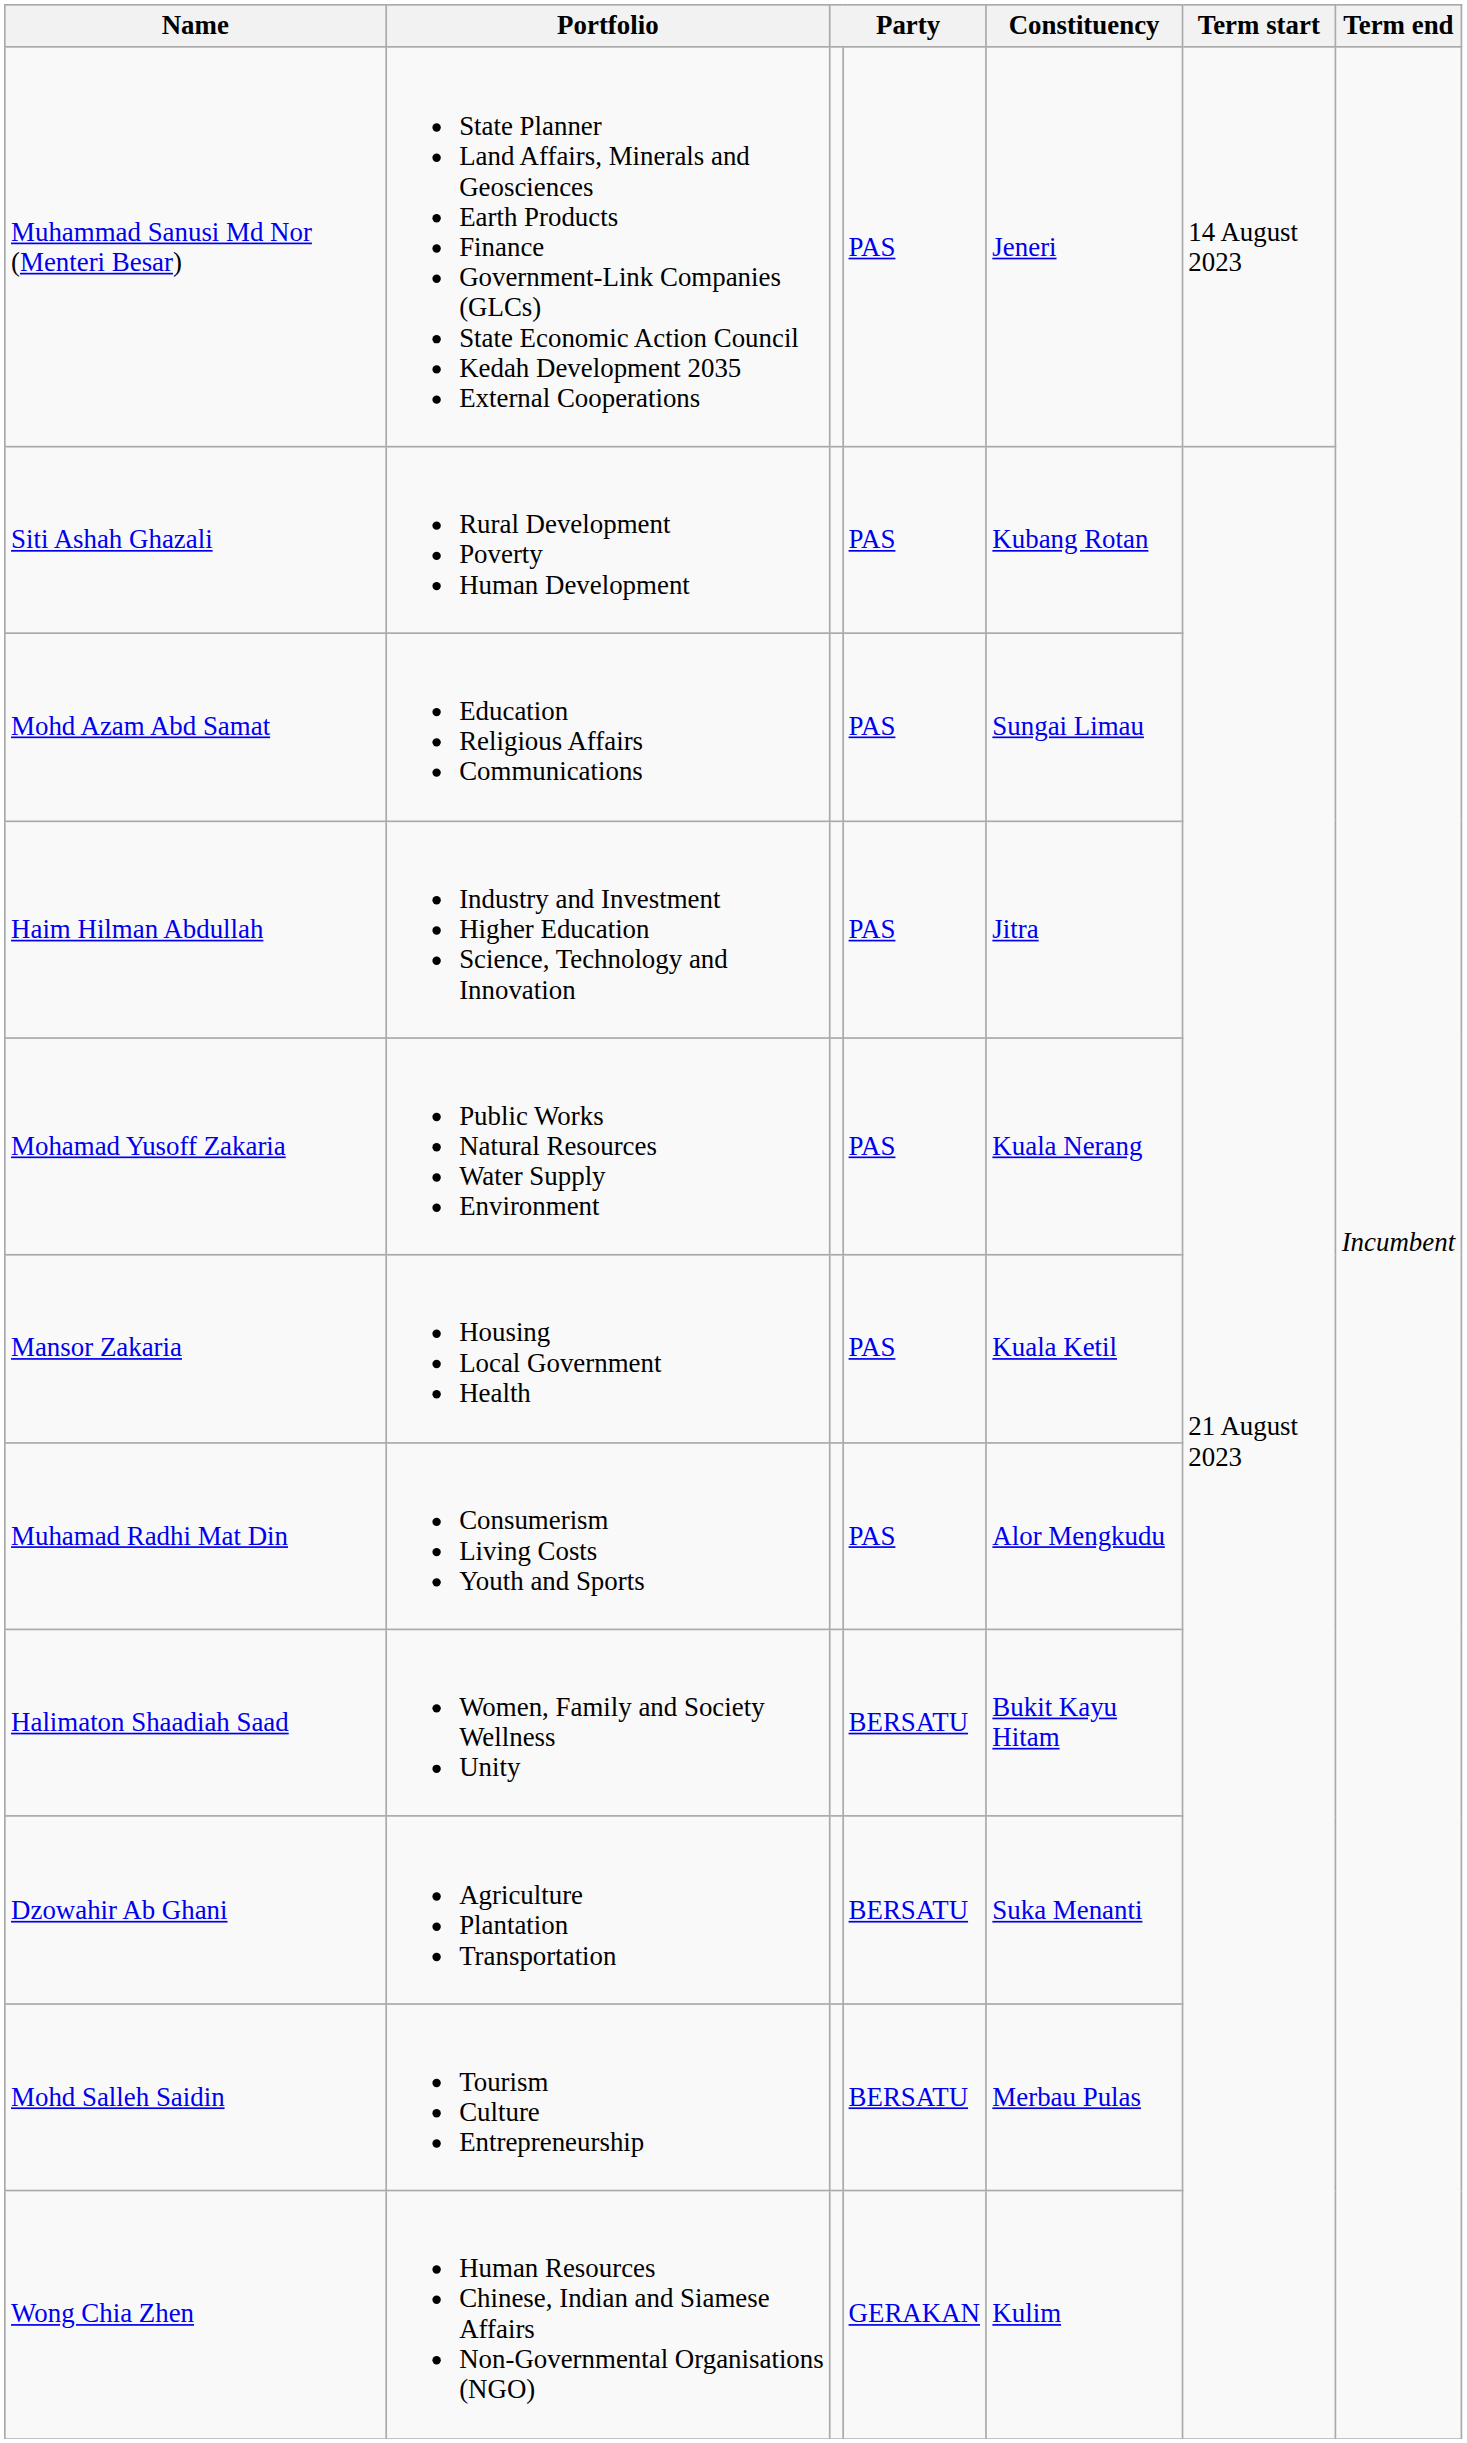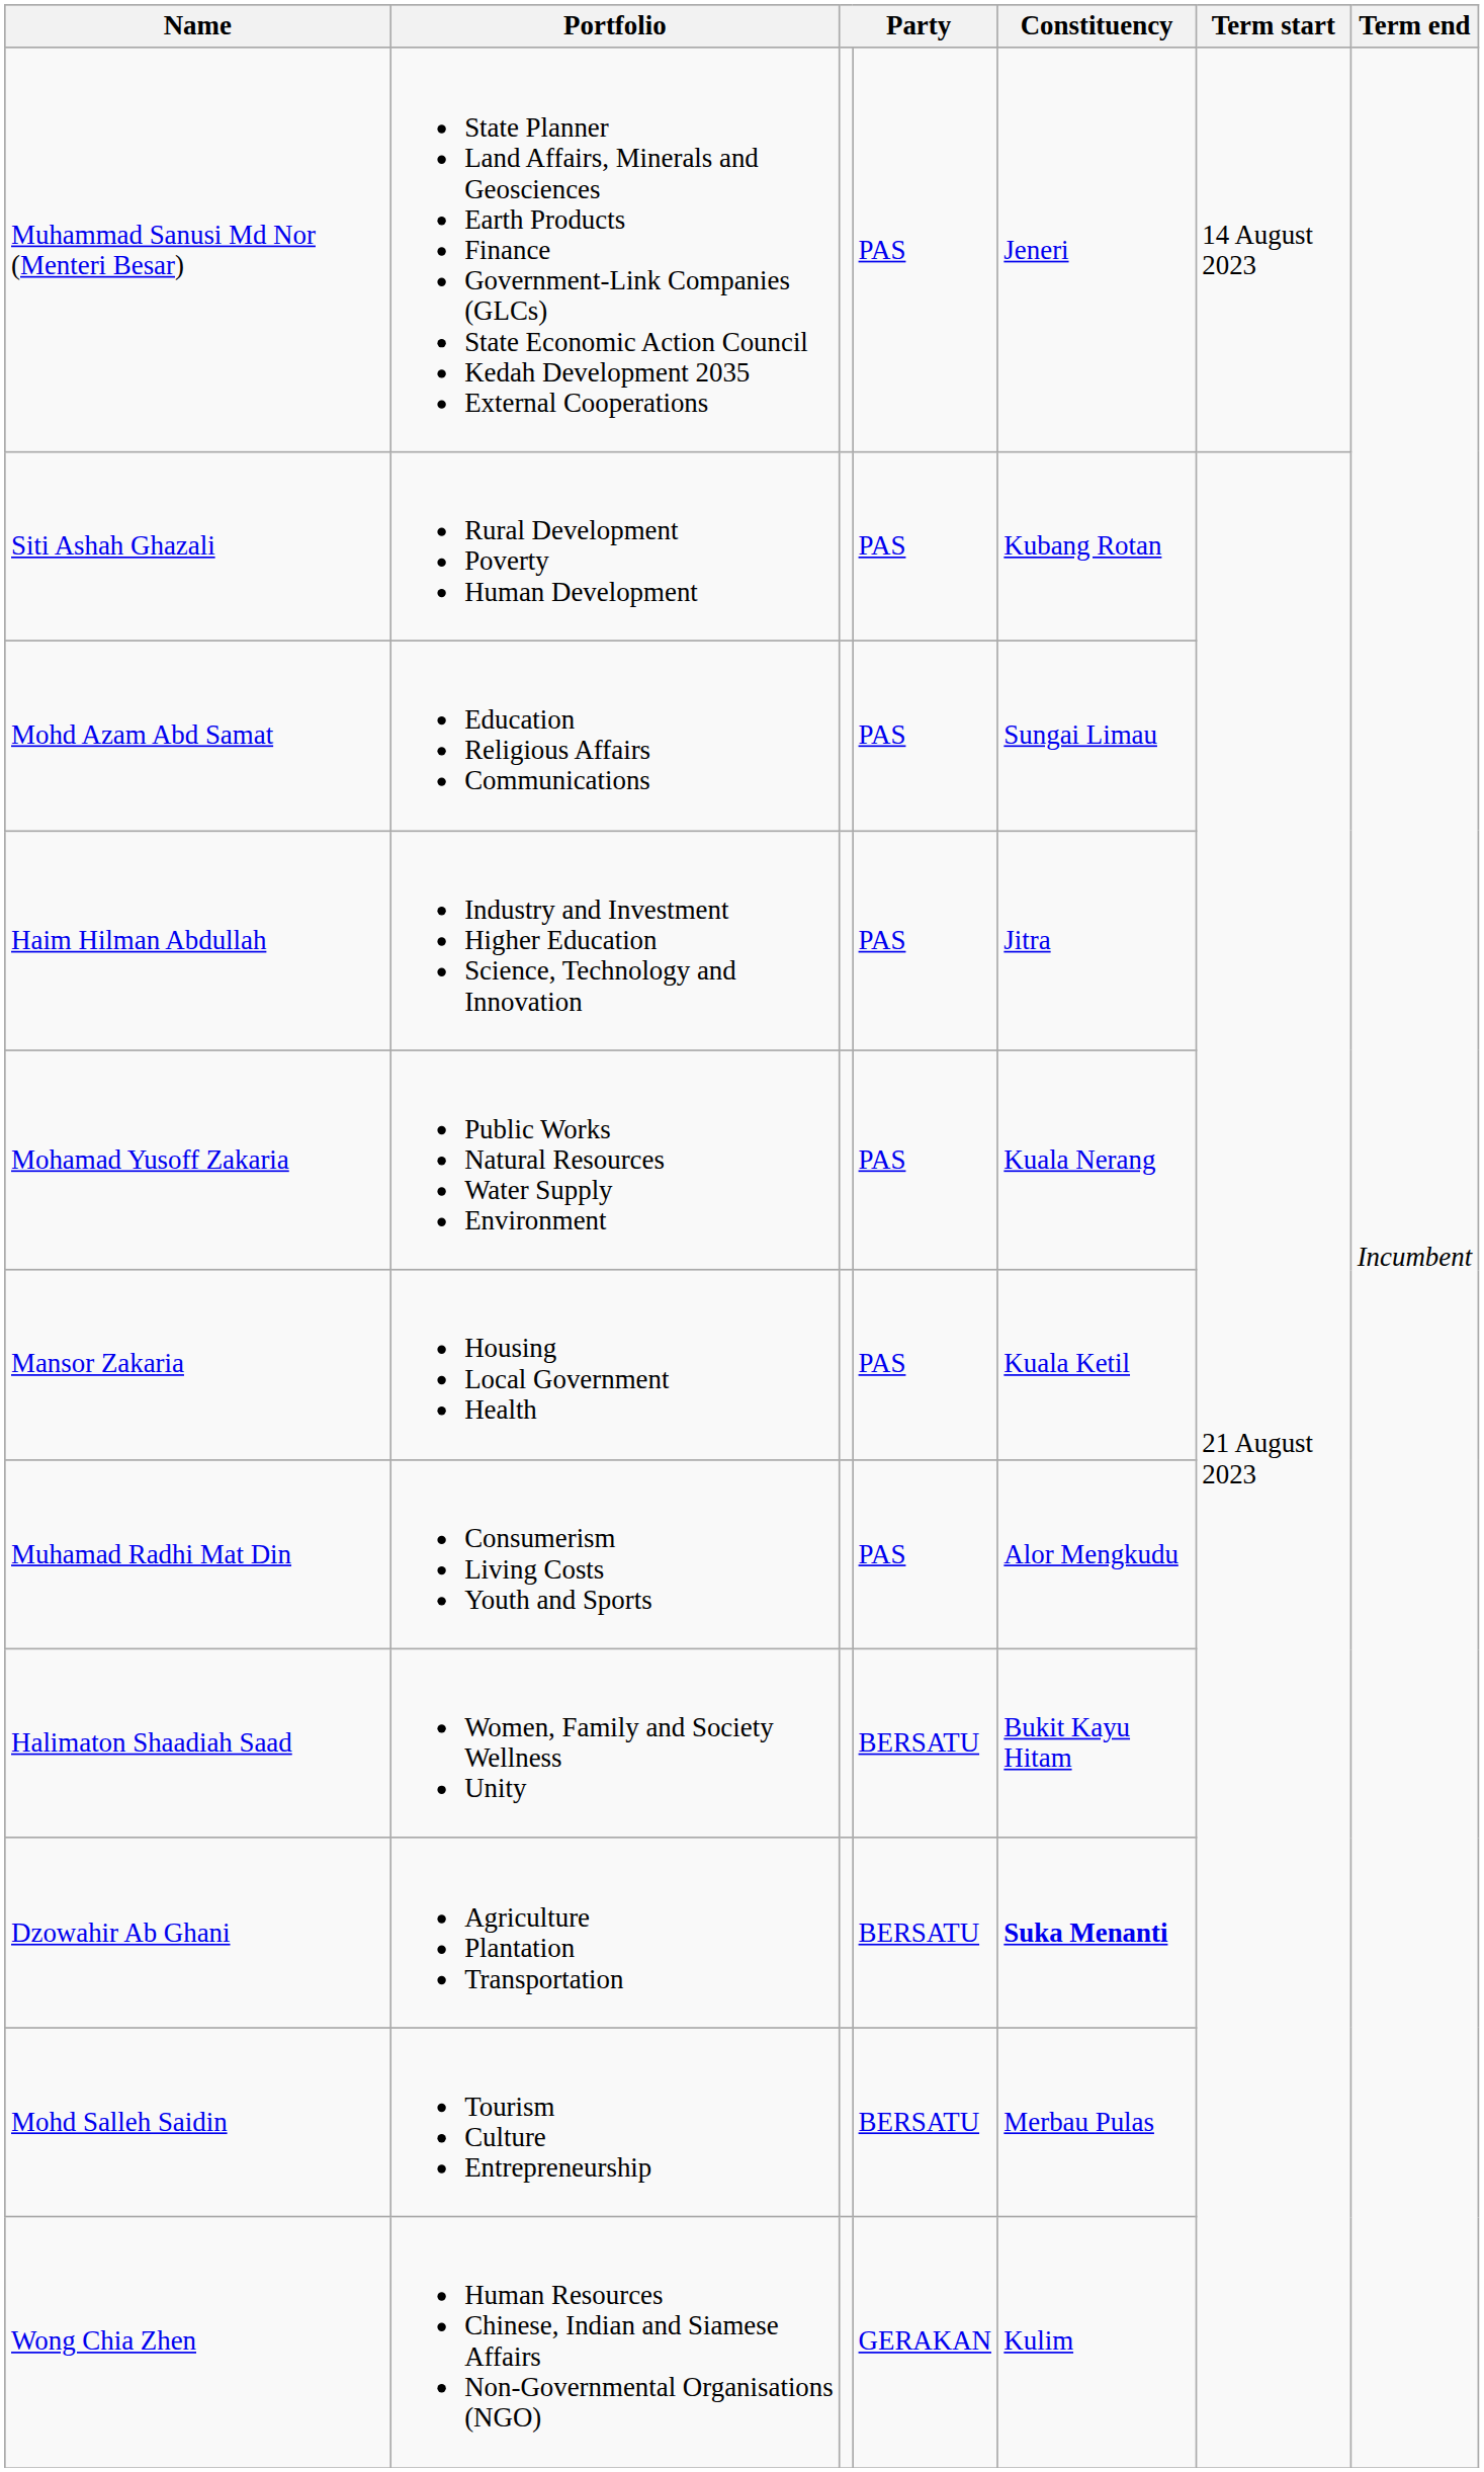Dzowahir Ab Ghani | Constituency: normal -> bold
